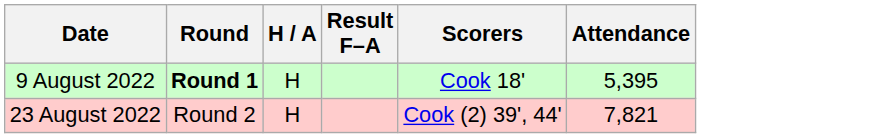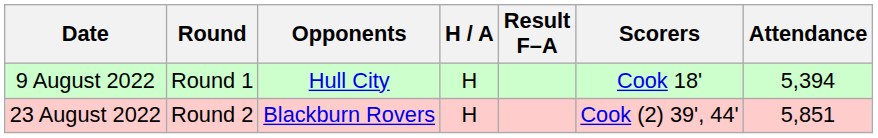+ column: Opponents | Hull City | Blackburn Rovers
9 August 2022 | Round: bold -> normal
9 August 2022 | Attendance: 5,395 -> 5,394
23 August 2022 | Attendance: 7,821 -> 5,851
